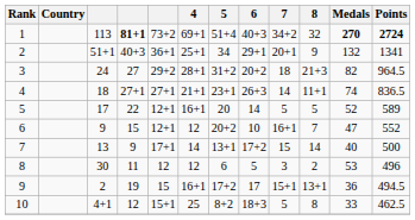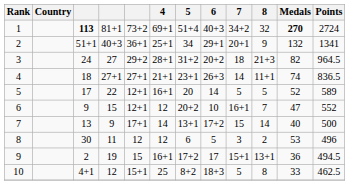1 | column 3: normal -> bold
1 | column 4: bold -> normal
1 | Points: bold -> normal
